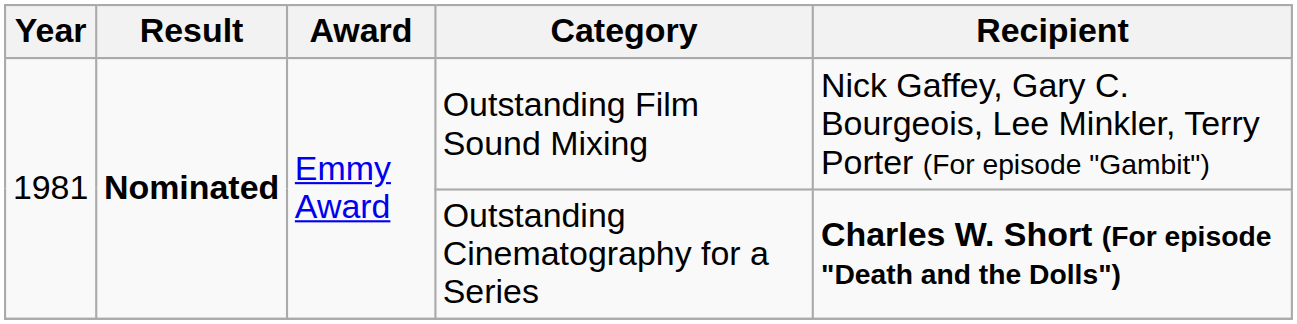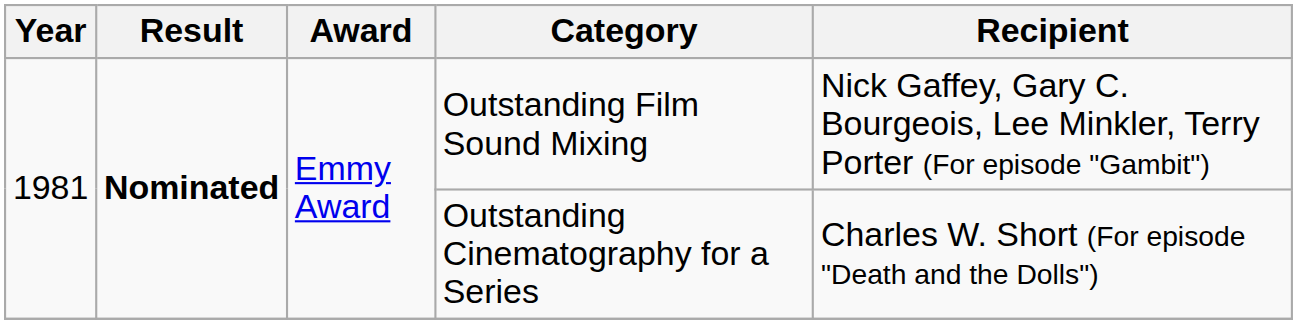Outstanding Cinematography for a Series | Recipient: bold -> normal
